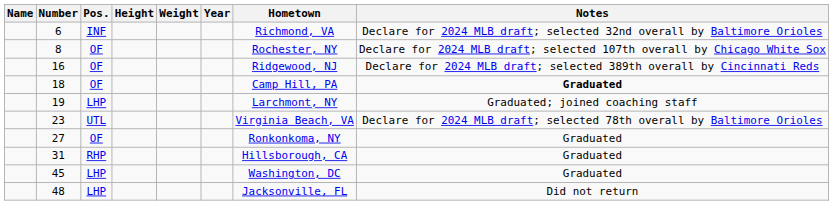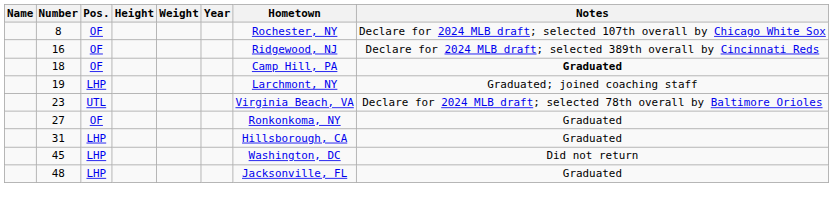- row: 6 | INF | Richmond, VA | Declare for 2024 MLB draft; selected 32nd overall by Baltimore Orioles
31 | Pos.: RHP -> LHP
45 | Notes: Graduated -> Did not return
48 | Notes: Did not return -> Graduated
